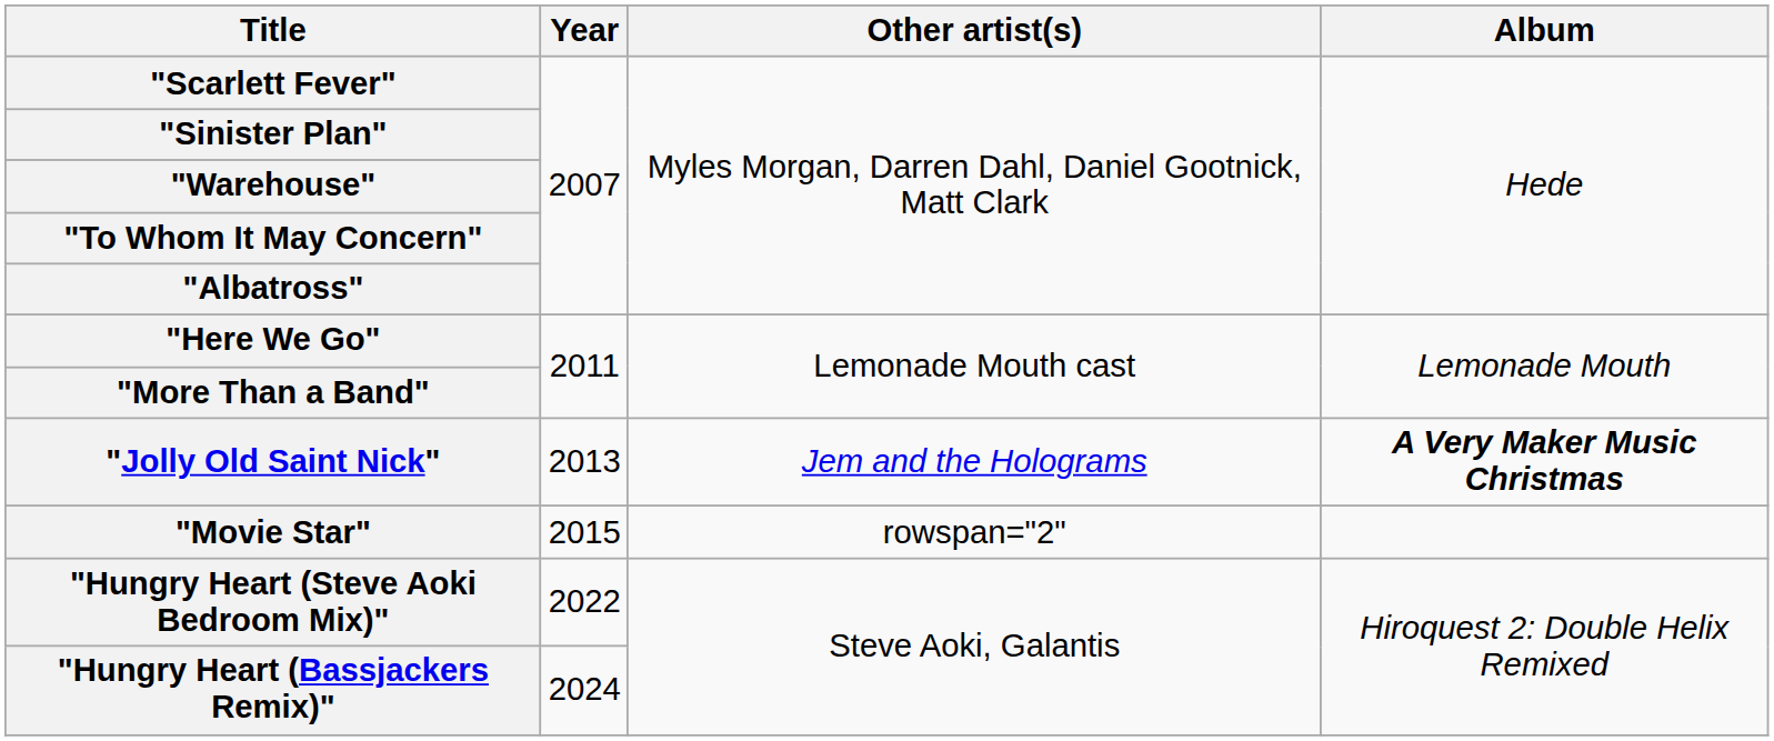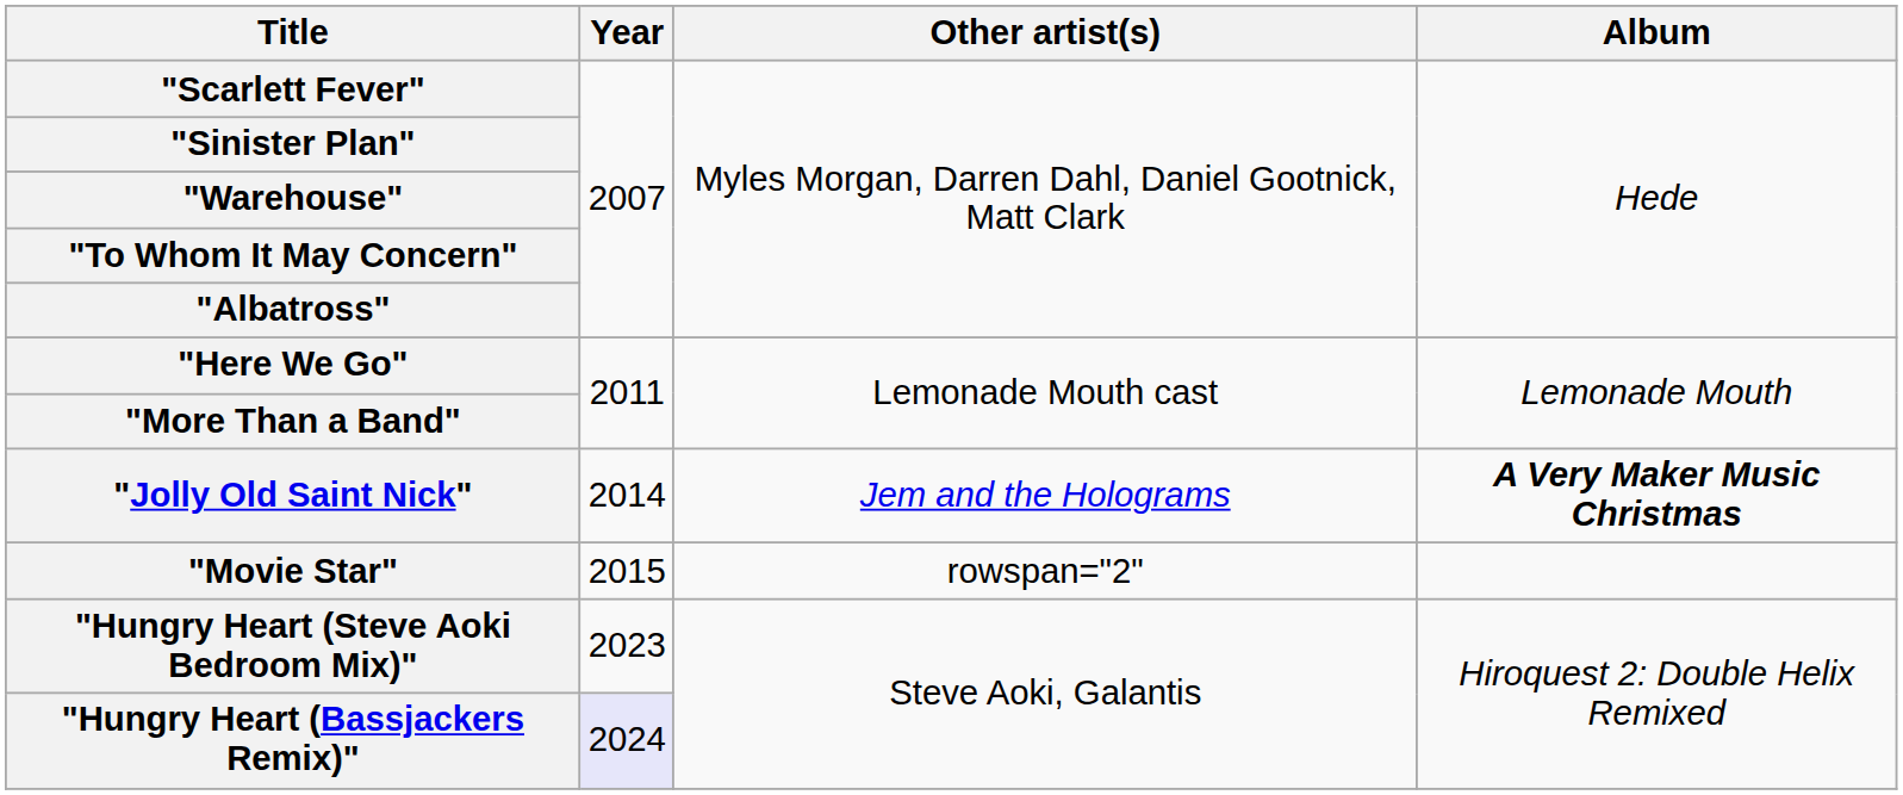"Jolly Old Saint Nick" | Year: 2013 -> 2014
"Hungry Heart (Steve Aoki Bedroom Mix)" | Year: 2022 -> 2023
"Hungry Heart (Bassjackers Remix)" | Year: no background -> lavender background
